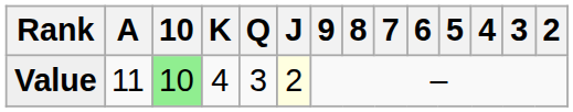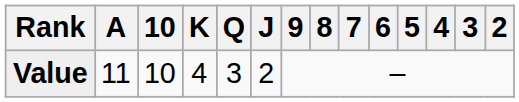Value | 10: lightgreen background -> no background
Value | J: lightyellow background -> no background
